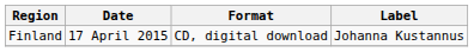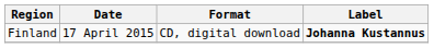Finland | Label: normal -> bold
